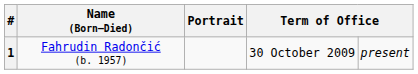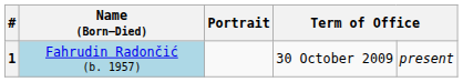1 | Name (Born–Died): no background -> lightblue background
